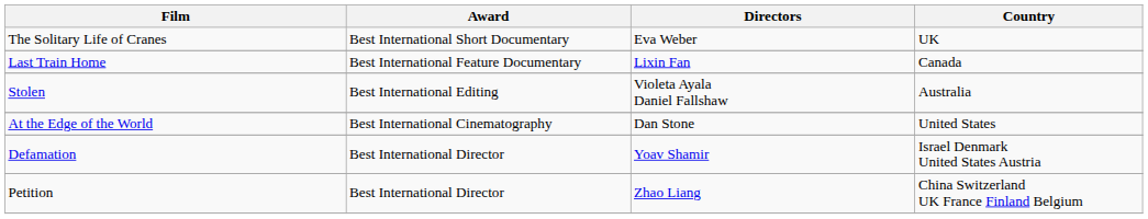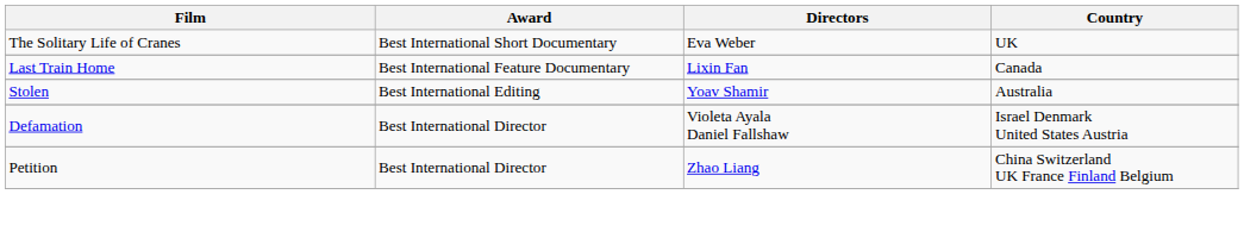Stolen | Directors: Violeta Ayala Daniel Fallshaw -> Yoav Shamir
- row: At the Edge of the World | Best International Cinematography | Dan Stone | United States
Defamation | Directors: Yoav Shamir -> Violeta Ayala Daniel Fallshaw
